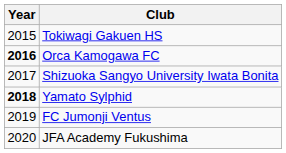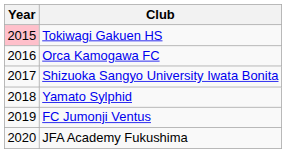Tokiwagi Gakuen HS | Year: no background -> pink background
Orca Kamogawa FC | Year: bold -> normal
Yamato Sylphid | Year: bold -> normal
